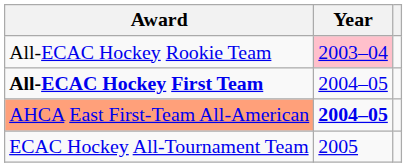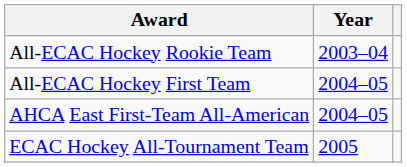row 2 | Year: pink background -> no background
row 3 | Award: bold -> normal
row 4 | Award: lightsalmon background -> no background
row 4 | Year: bold -> normal
